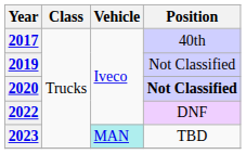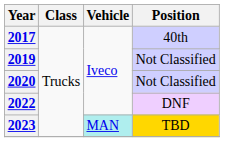2020 | Position: bold -> normal
2023 | Position: no background -> gold background
